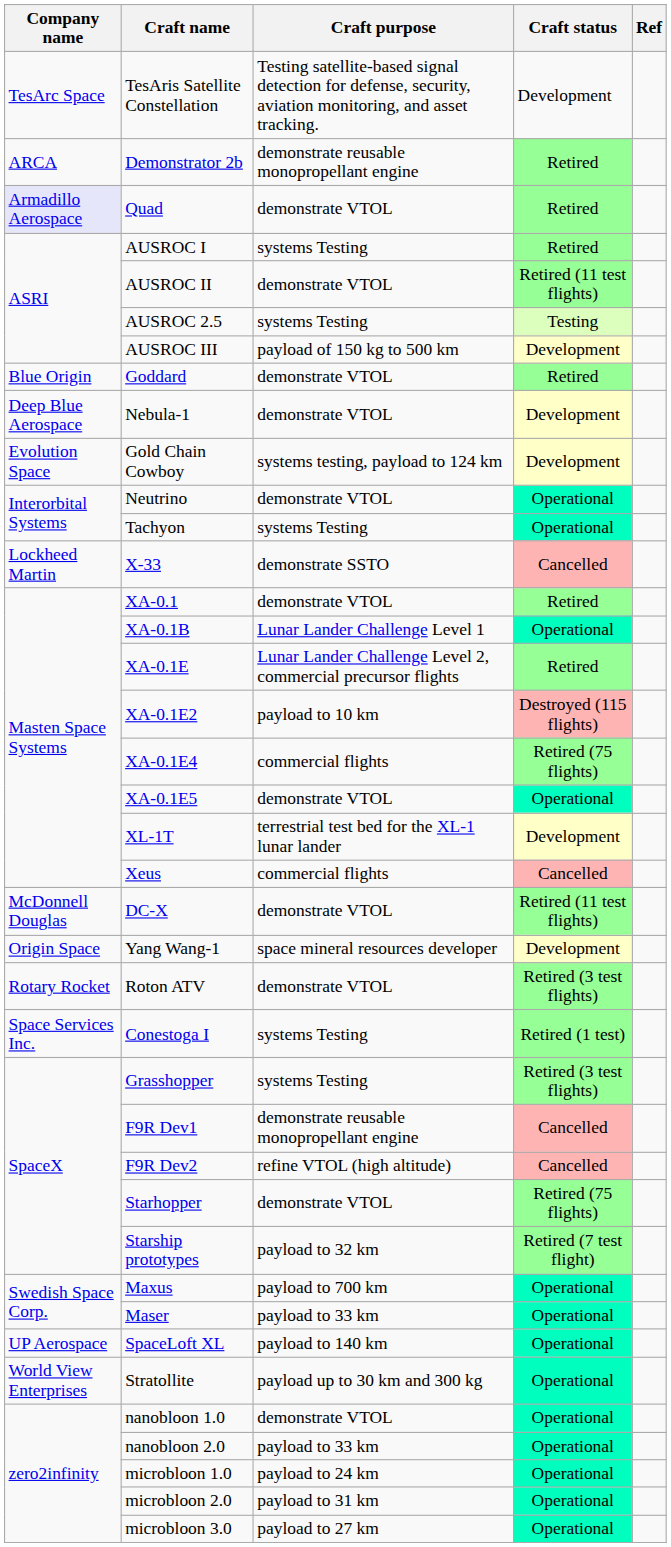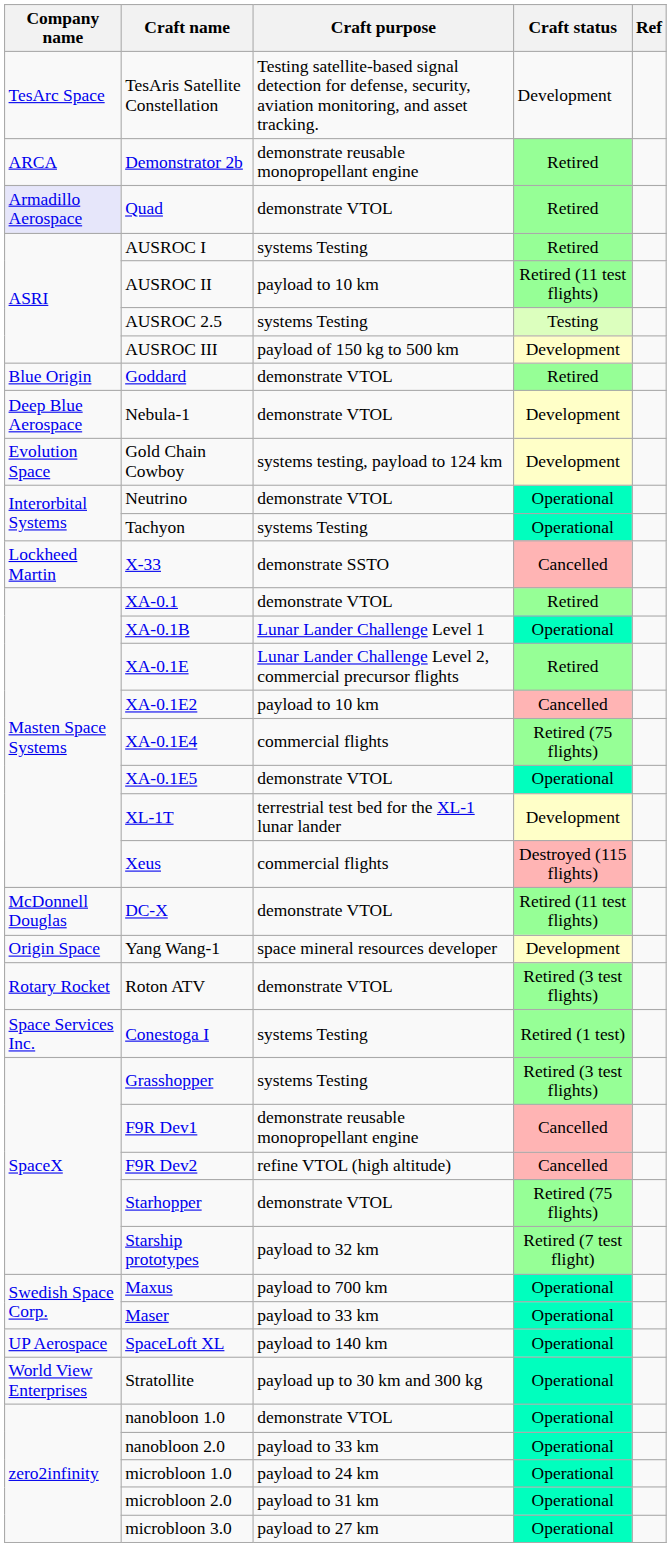AUSROC II | Craft purpose: demonstrate VTOL -> payload to 10 km
XA-0.1E2 | Craft status: Destroyed (115 flights) -> Cancelled
Xeus | Craft status: Cancelled -> Destroyed (115 flights)
